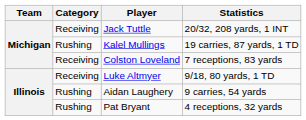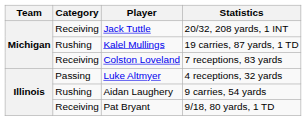Luke Altmyer | Category: Receiving -> Passing
Luke Altmyer | Statistics: 9/18, 80 yards, 1 TD -> 4 receptions, 32 yards
Pat Bryant | Category: Rushing -> Receiving
Pat Bryant | Statistics: 4 receptions, 32 yards -> 9/18, 80 yards, 1 TD
